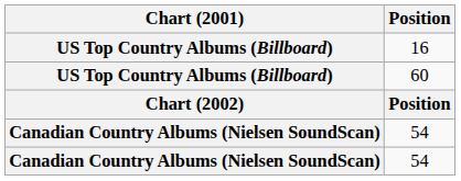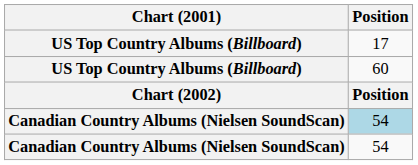row 2 | Position: 16 -> 17
row 5 | Position: no background -> lightblue background
